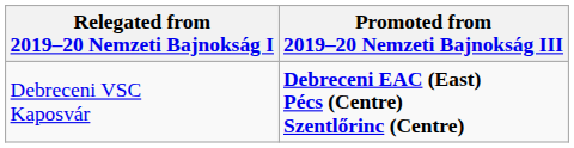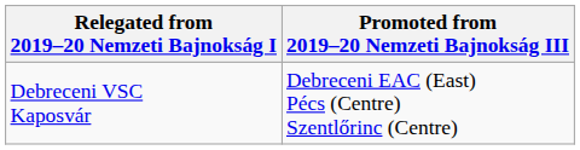Debreceni VSC Kaposvár | Promoted from 2019–20 Nemzeti Bajnokság III: bold -> normal
